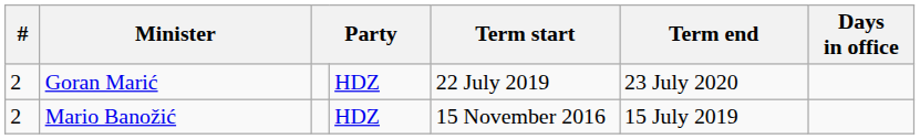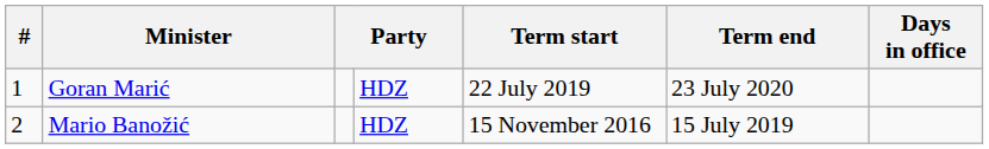Goran Marić | #: 2 -> 1
